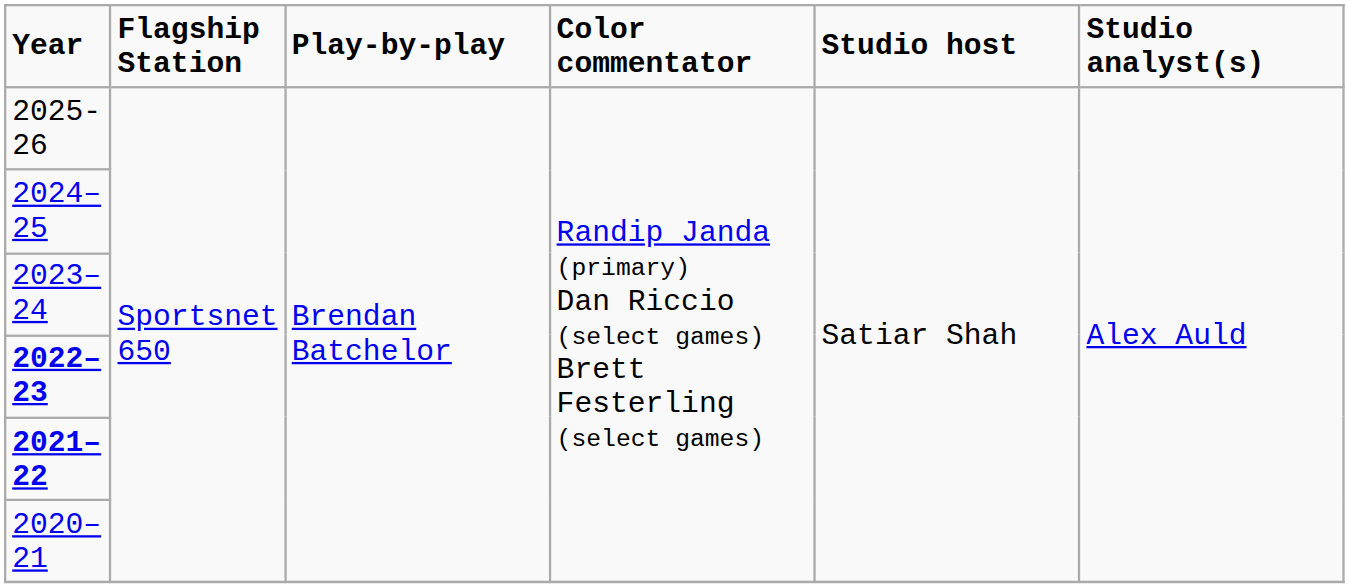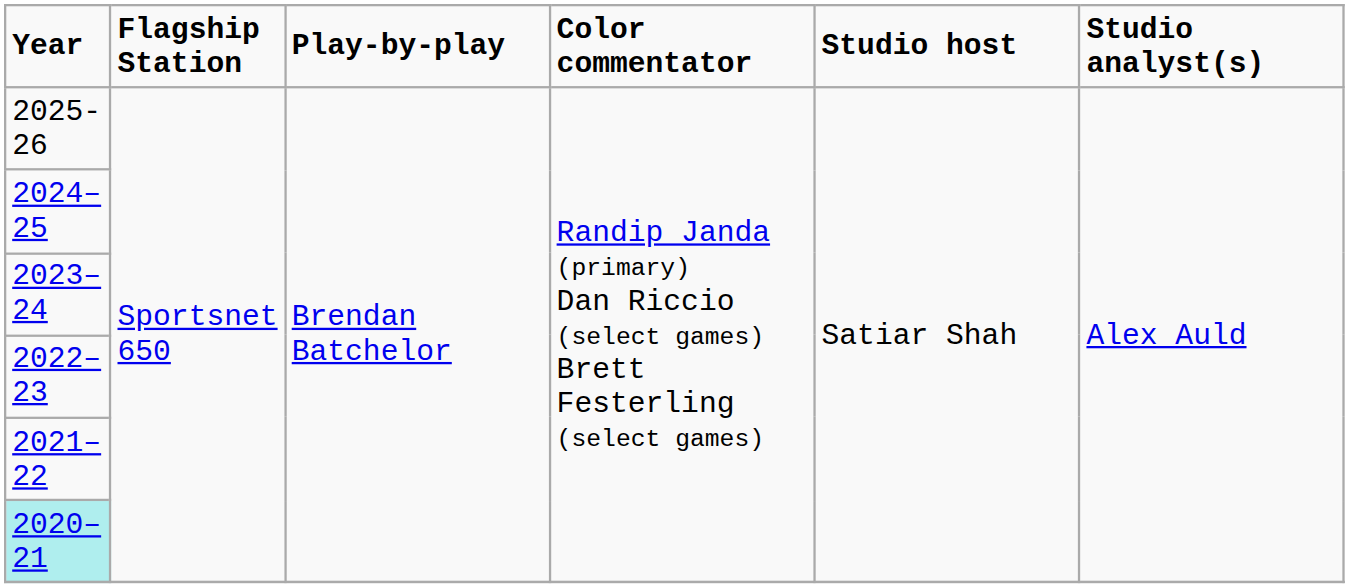2022–23 | Year: bold -> normal
2021–22 | Year: bold -> normal
2020–21 | Year: no background -> paleturquoise background
